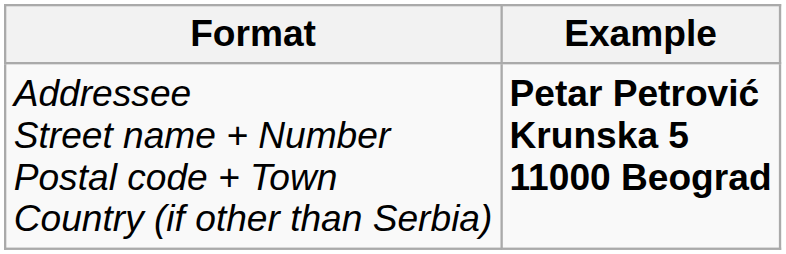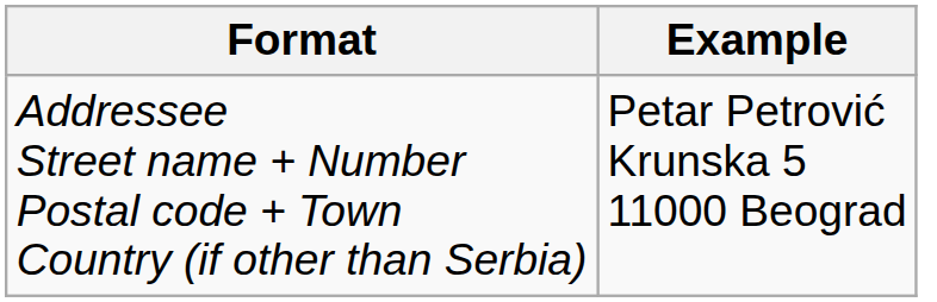row 2 | Example: bold -> normal
